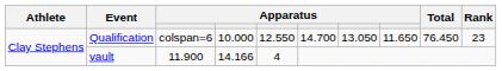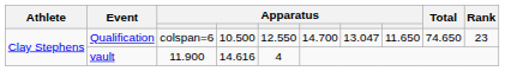Qualification | column 4: 10.000 -> 10.500
Qualification | column 7: 13.050 -> 13.047
Qualification | Total: 76.450 -> 74.650
vault | column 4: 14.166 -> 14.616
